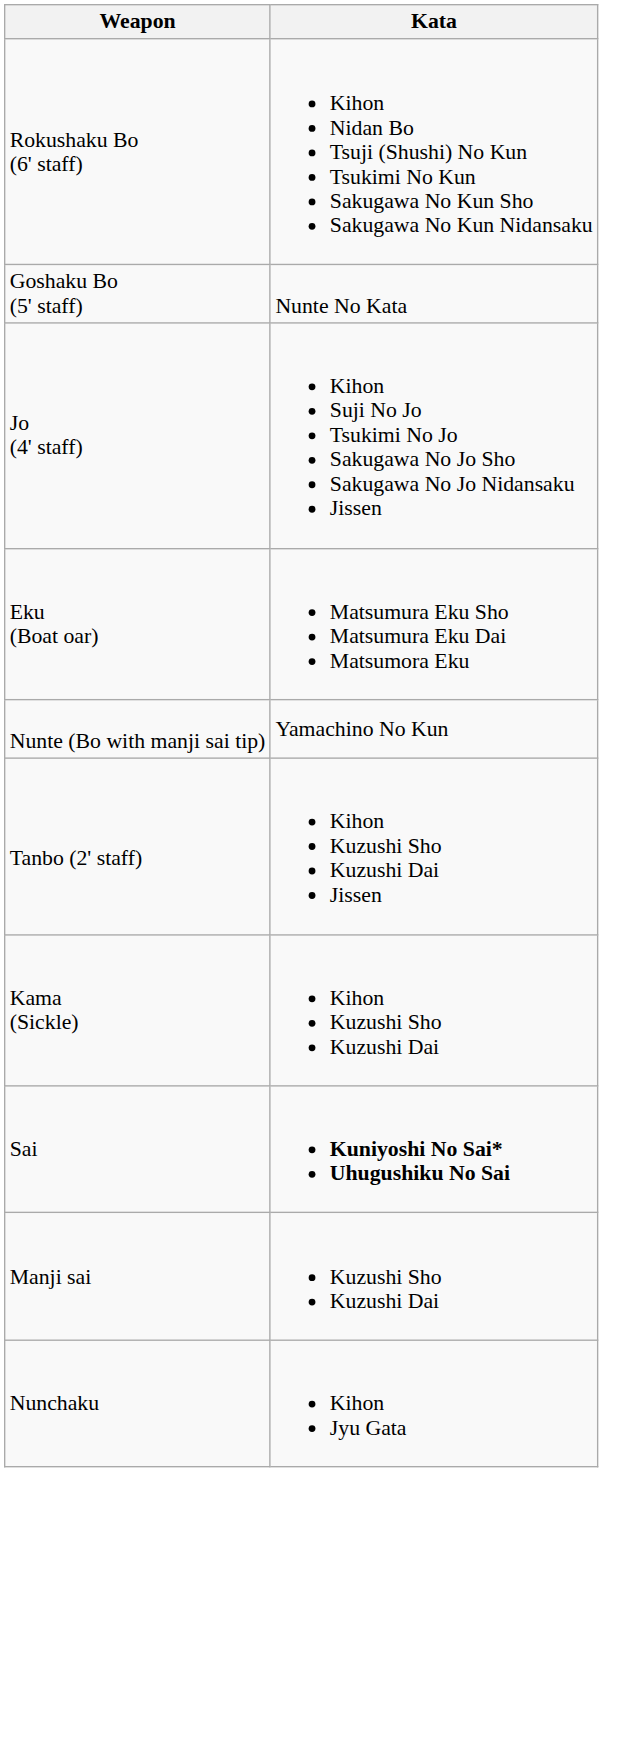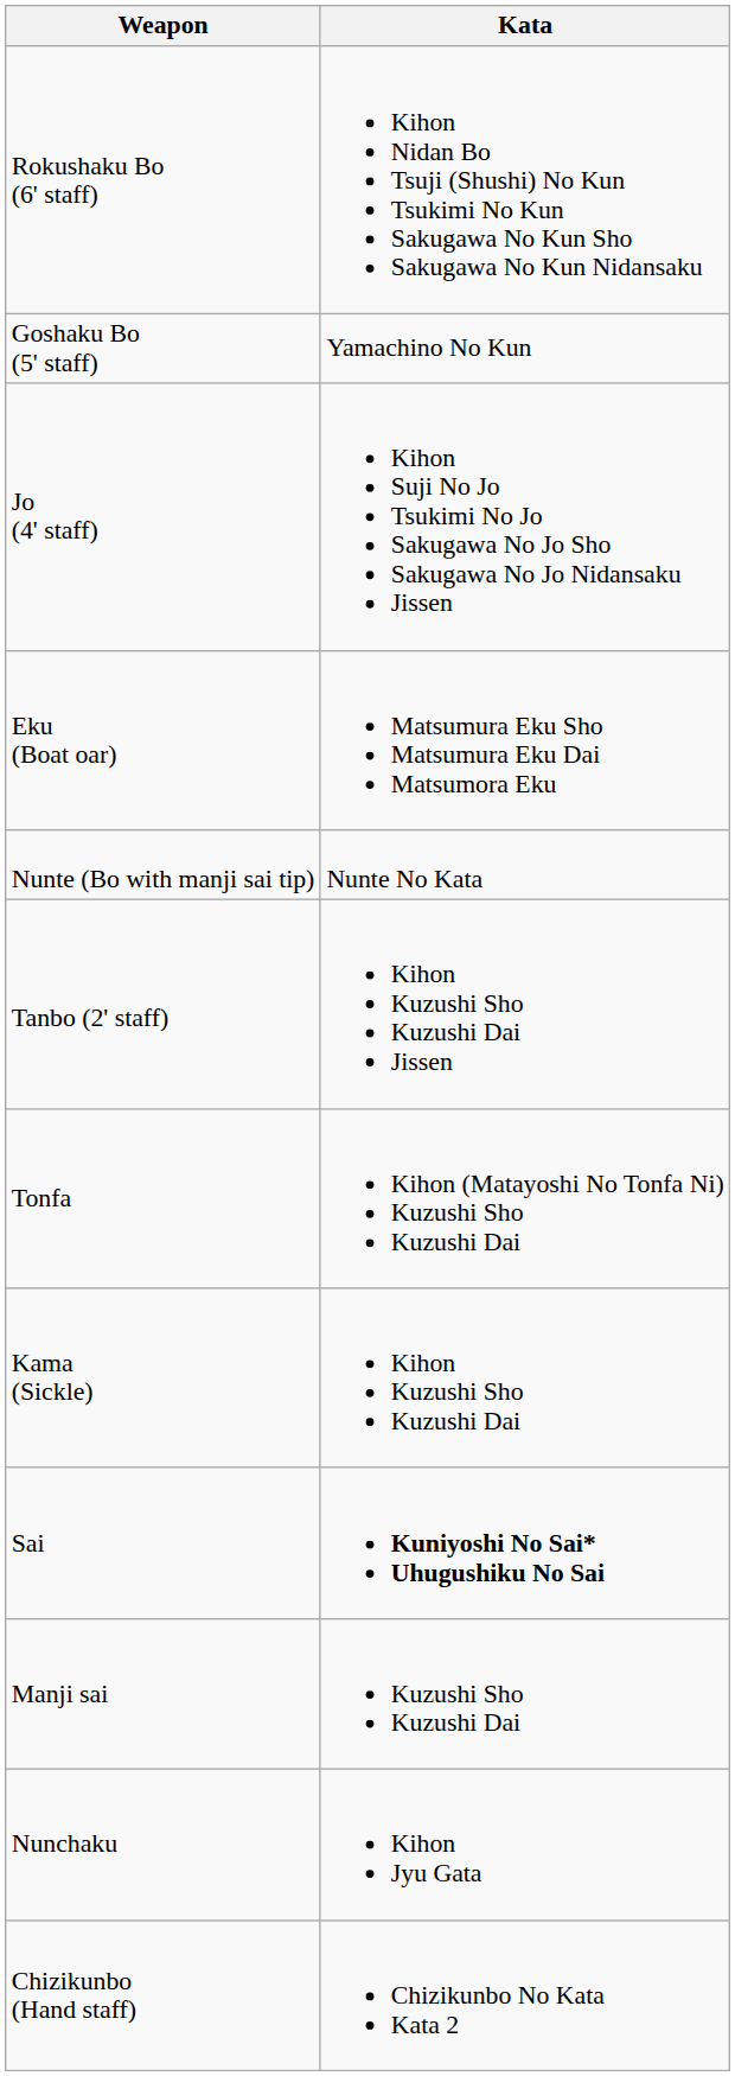Goshaku Bo (5' staff) | Kata: Nunte No Kata -> Yamachino No Kun
Nunte (Bo with manji sai tip) | Kata: Yamachino No Kun -> Nunte No Kata
+ row: Tonfa | Kihon (Matayoshi No Tonfa Ni) Kuzushi Sho Kuzushi Dai
+ row: Chizikunbo (Hand staff) | Chizikunbo No Kata Kata 2
